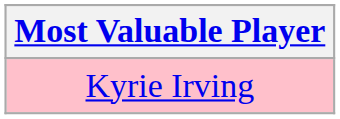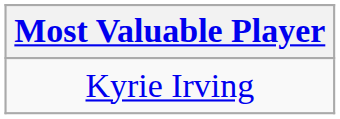row 2 | column 1: pink background -> no background
